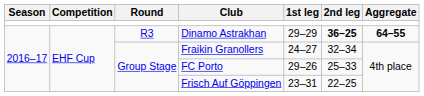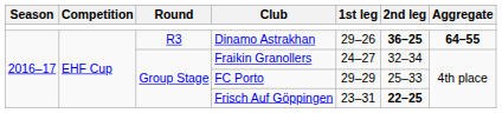Dinamo Astrakhan | 1st leg: 29–29 -> 29–26
FC Porto | 1st leg: 29–26 -> 29–29
Frisch Auf Göppingen | 2nd leg: normal -> bold
